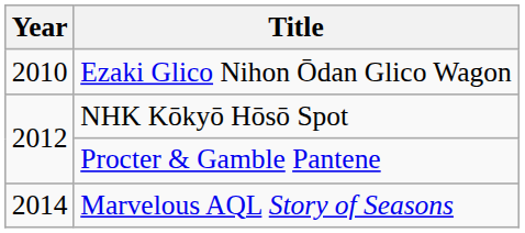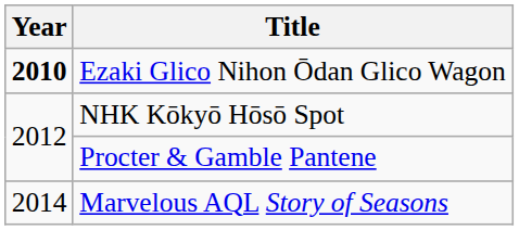Ezaki Glico Nihon Ōdan Glico Wagon | Year: normal -> bold
